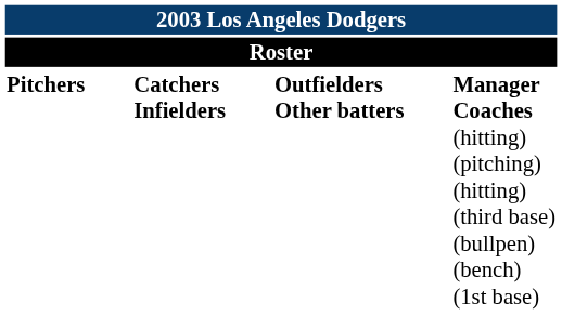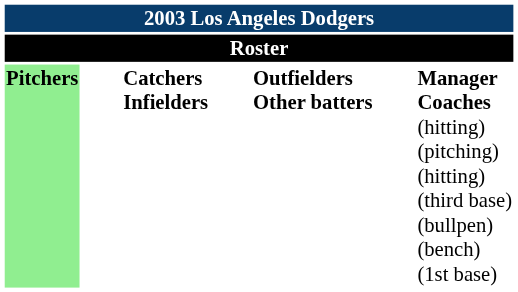Pitchers | column 1: no background -> lightgreen background
